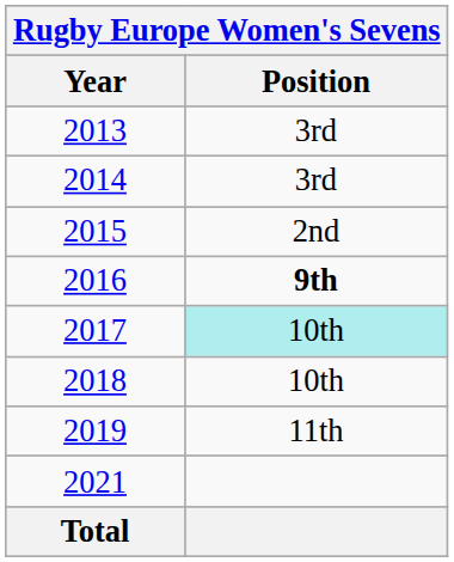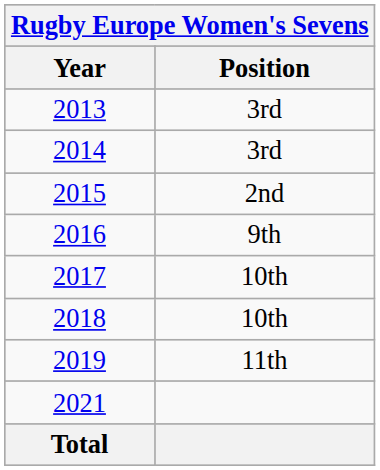2016 | Position: bold -> normal
2017 | Position: paleturquoise background -> no background
